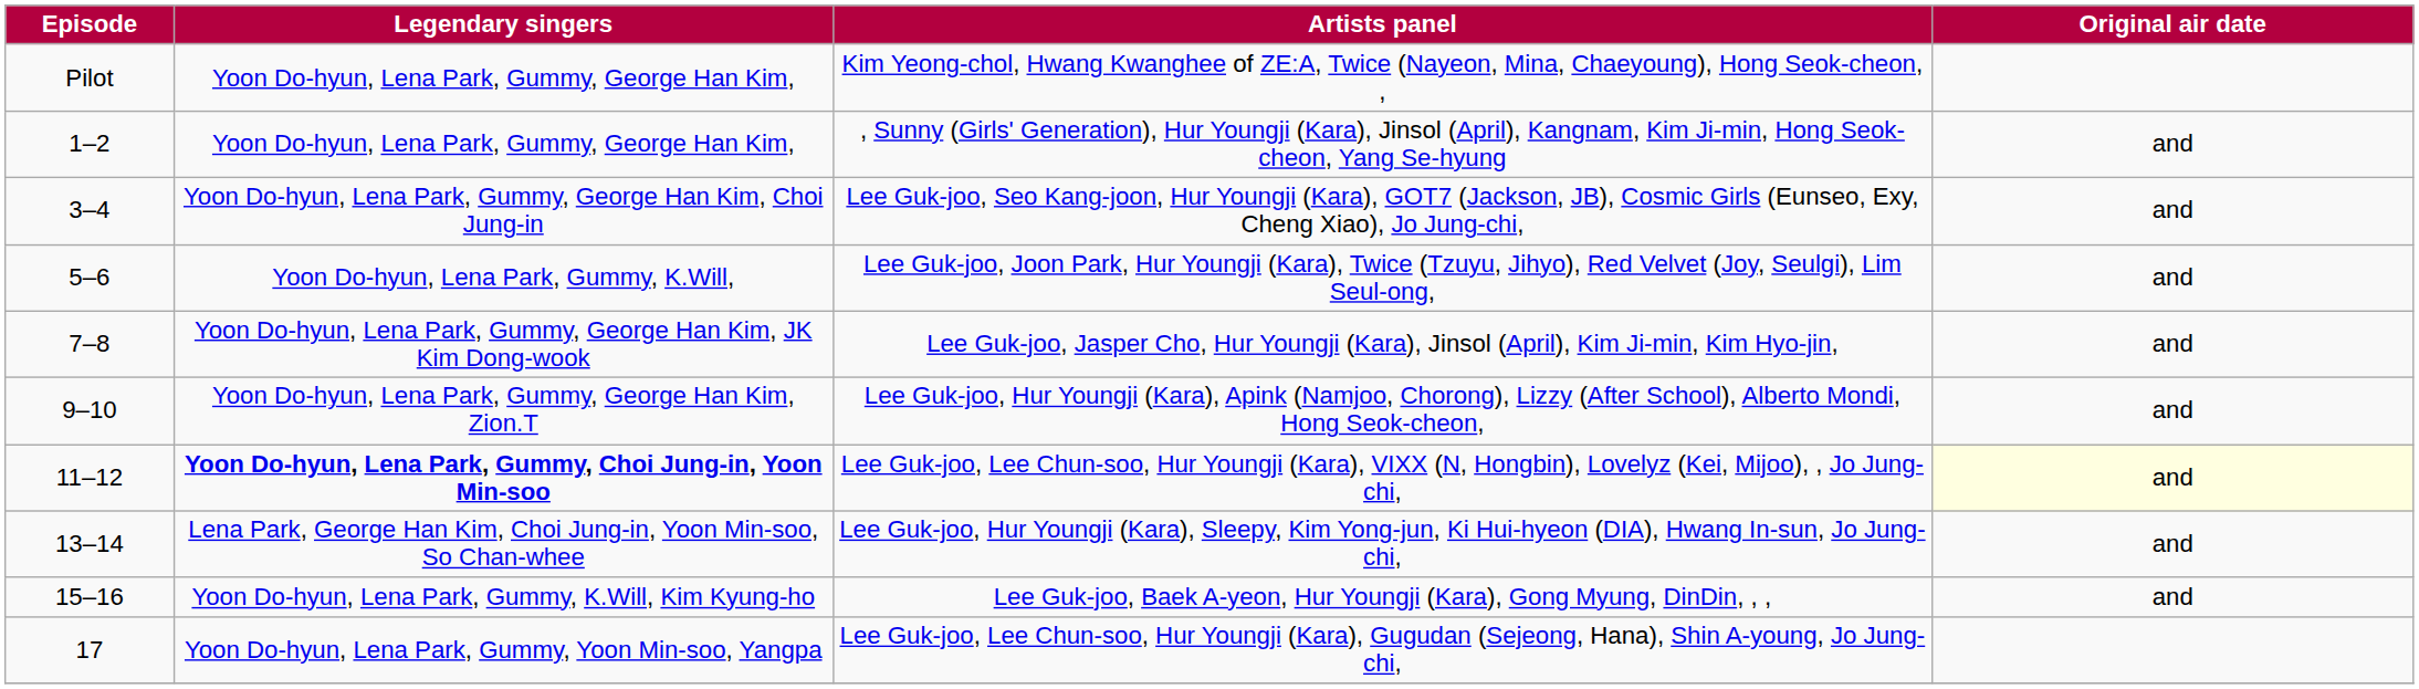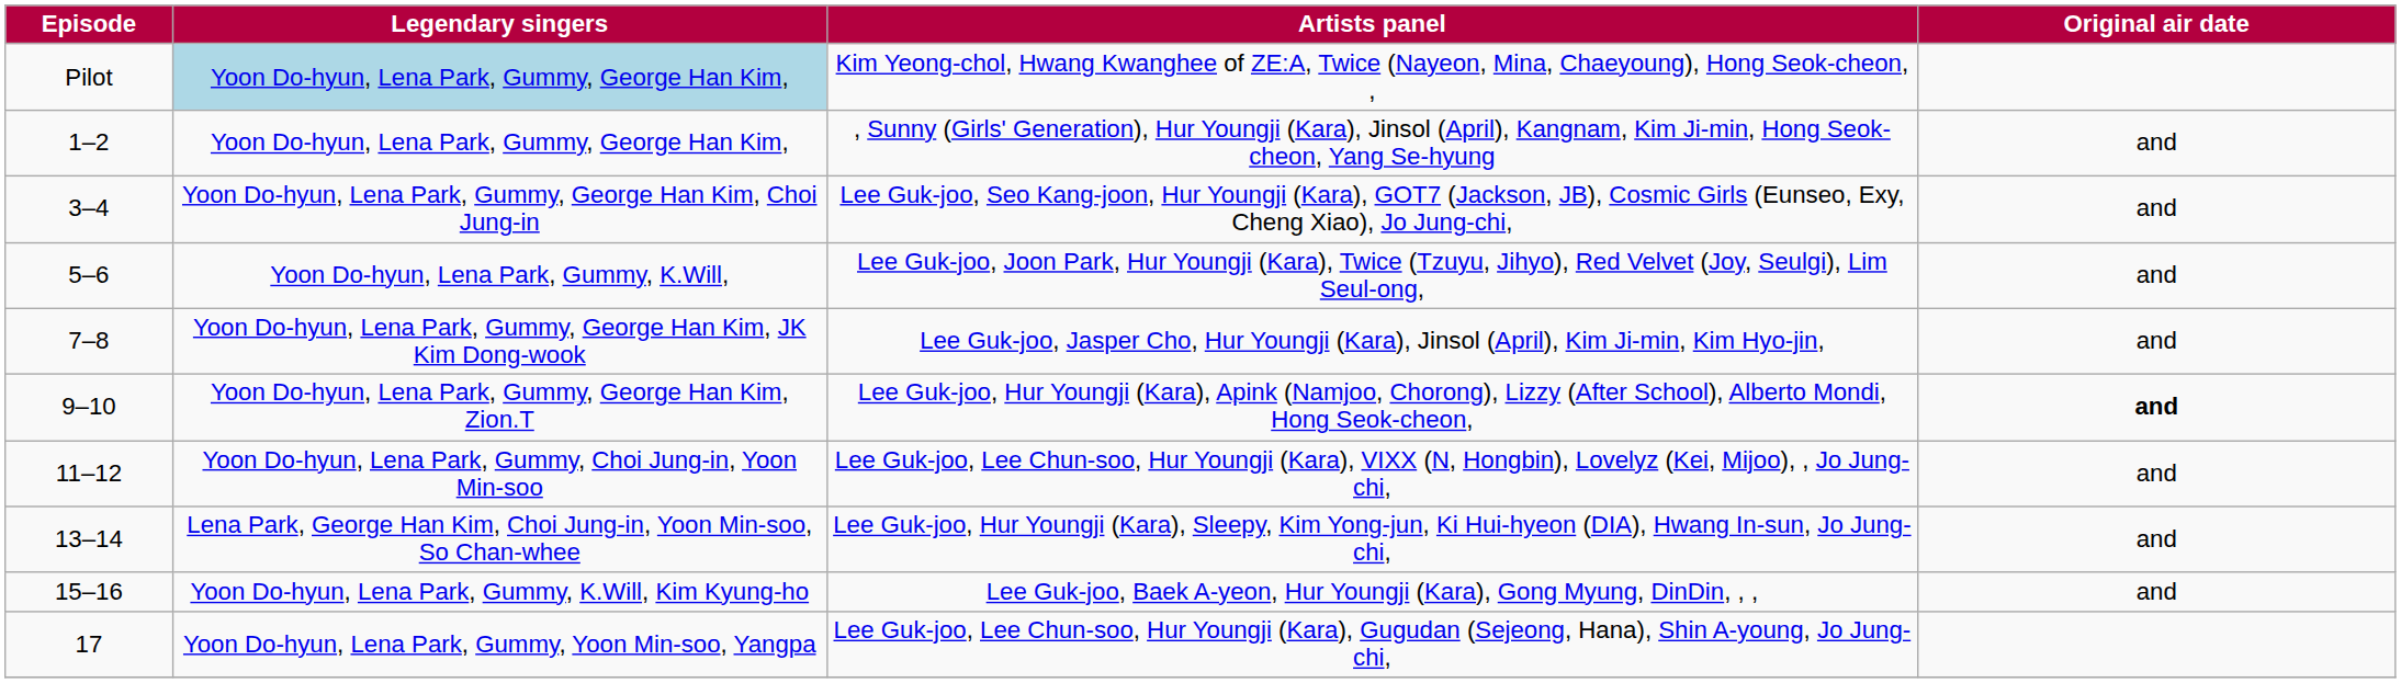row 2 | Legendary singers: no background -> lightblue background
row 7 | Original air date: normal -> bold
row 8 | Legendary singers: bold -> normal
row 8 | Original air date: lightyellow background -> no background
